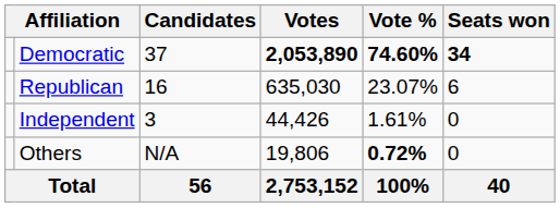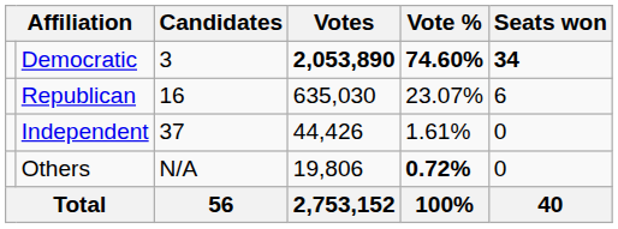Democratic | Candidates: 37 -> 3
Independent | Candidates: 3 -> 37
